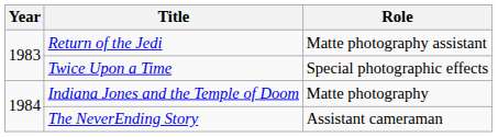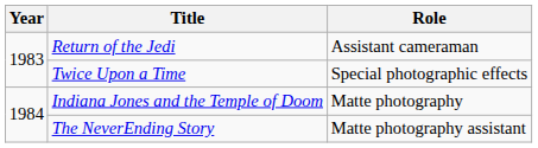Return of the Jedi | Role: Matte photography assistant -> Assistant cameraman
The NeverEnding Story | Role: Assistant cameraman -> Matte photography assistant
